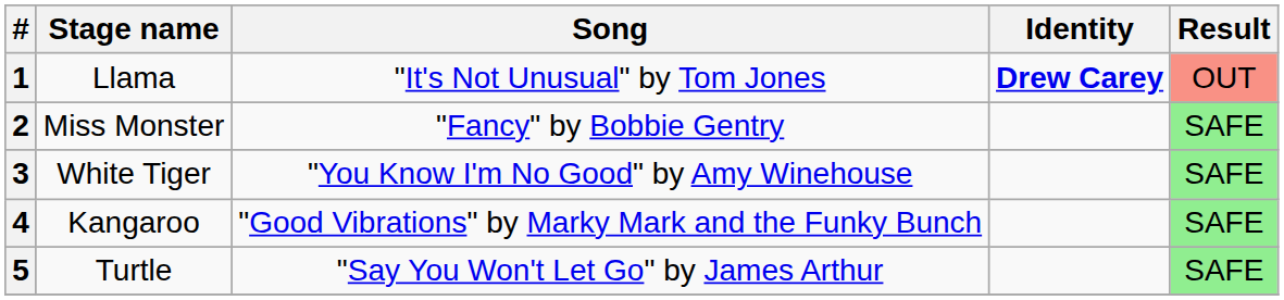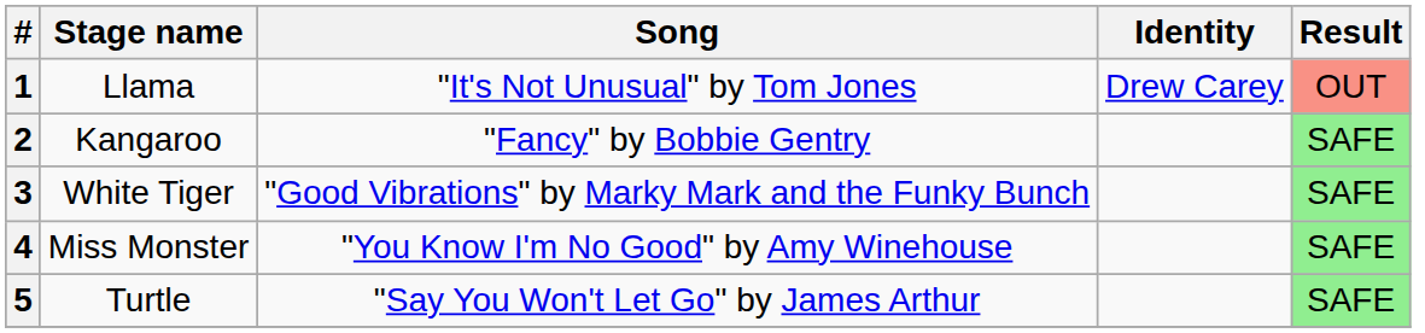1 | Identity: bold -> normal
2 | Stage name: Miss Monster -> Kangaroo
3 | Song: "You Know I'm No Good" by Amy Winehouse -> "Good Vibrations" by Marky Mark and the Funky Bunch
4 | Stage name: Kangaroo -> Miss Monster
4 | Song: "Good Vibrations" by Marky Mark and the Funky Bunch -> "You Know I'm No Good" by Amy Winehouse
